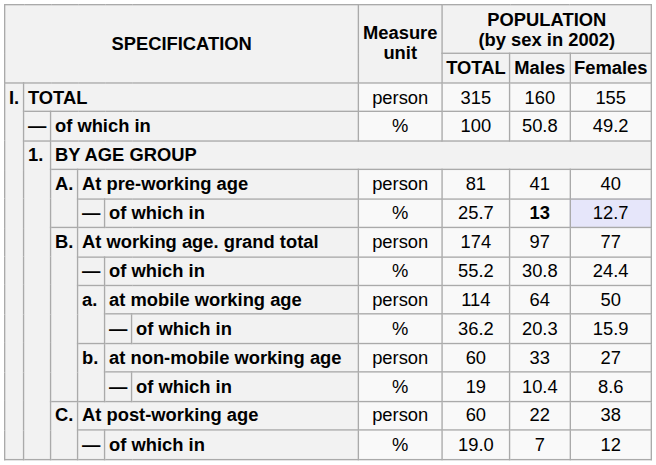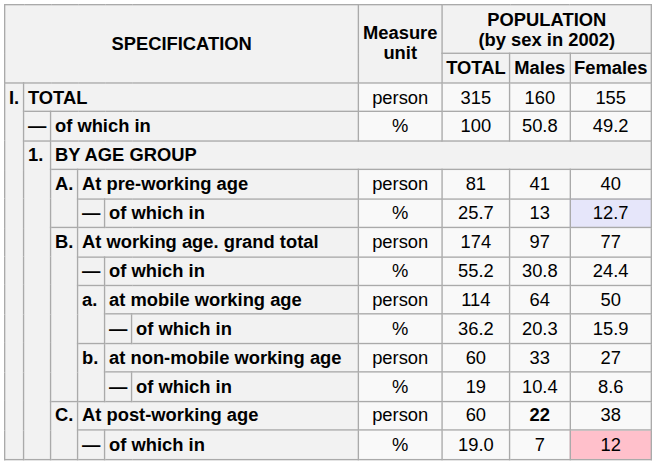A. / — | POPULATION (by sex in 2002) / Males: bold -> normal
At post-working age | POPULATION (by sex in 2002) / Males: normal -> bold
C. / — | POPULATION (by sex in 2002) / Females: no background -> pink background
